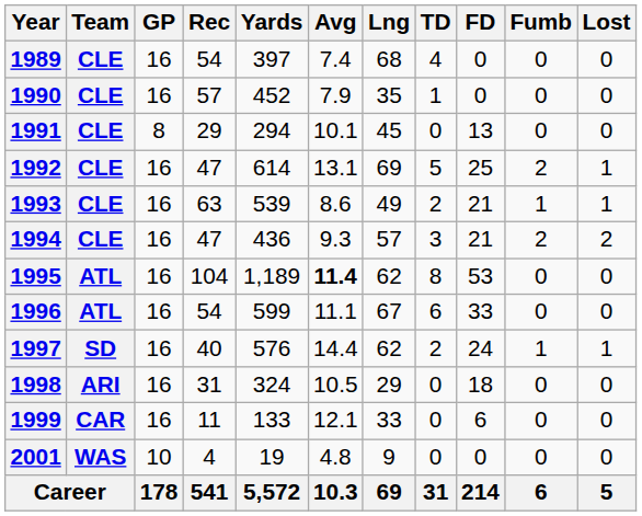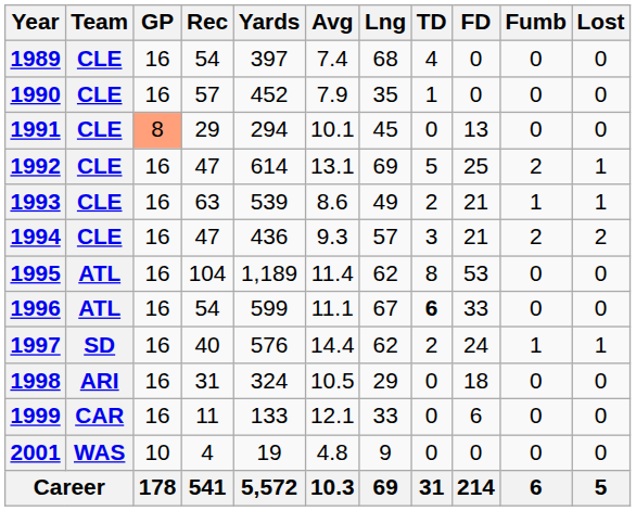1991 | GP: no background -> lightsalmon background
1995 | Avg: bold -> normal
1996 | TD: normal -> bold
